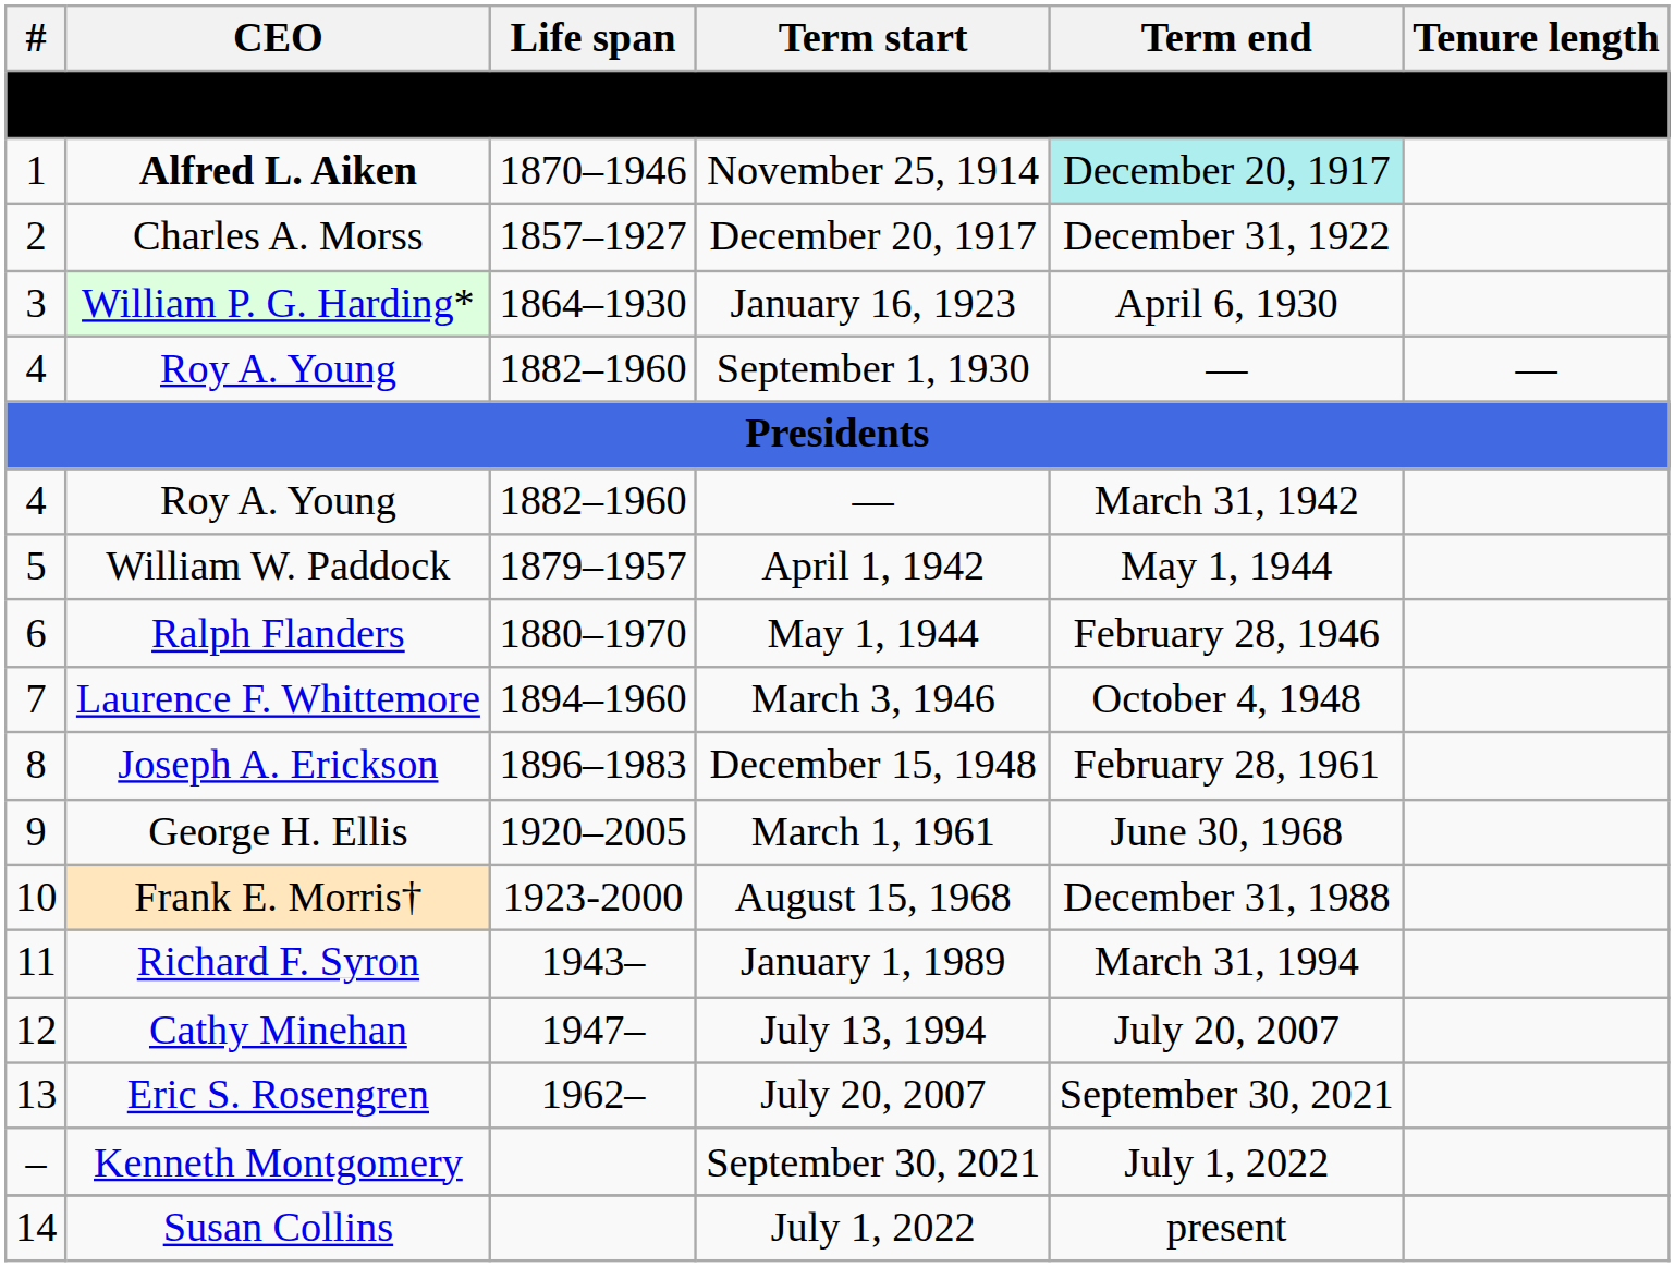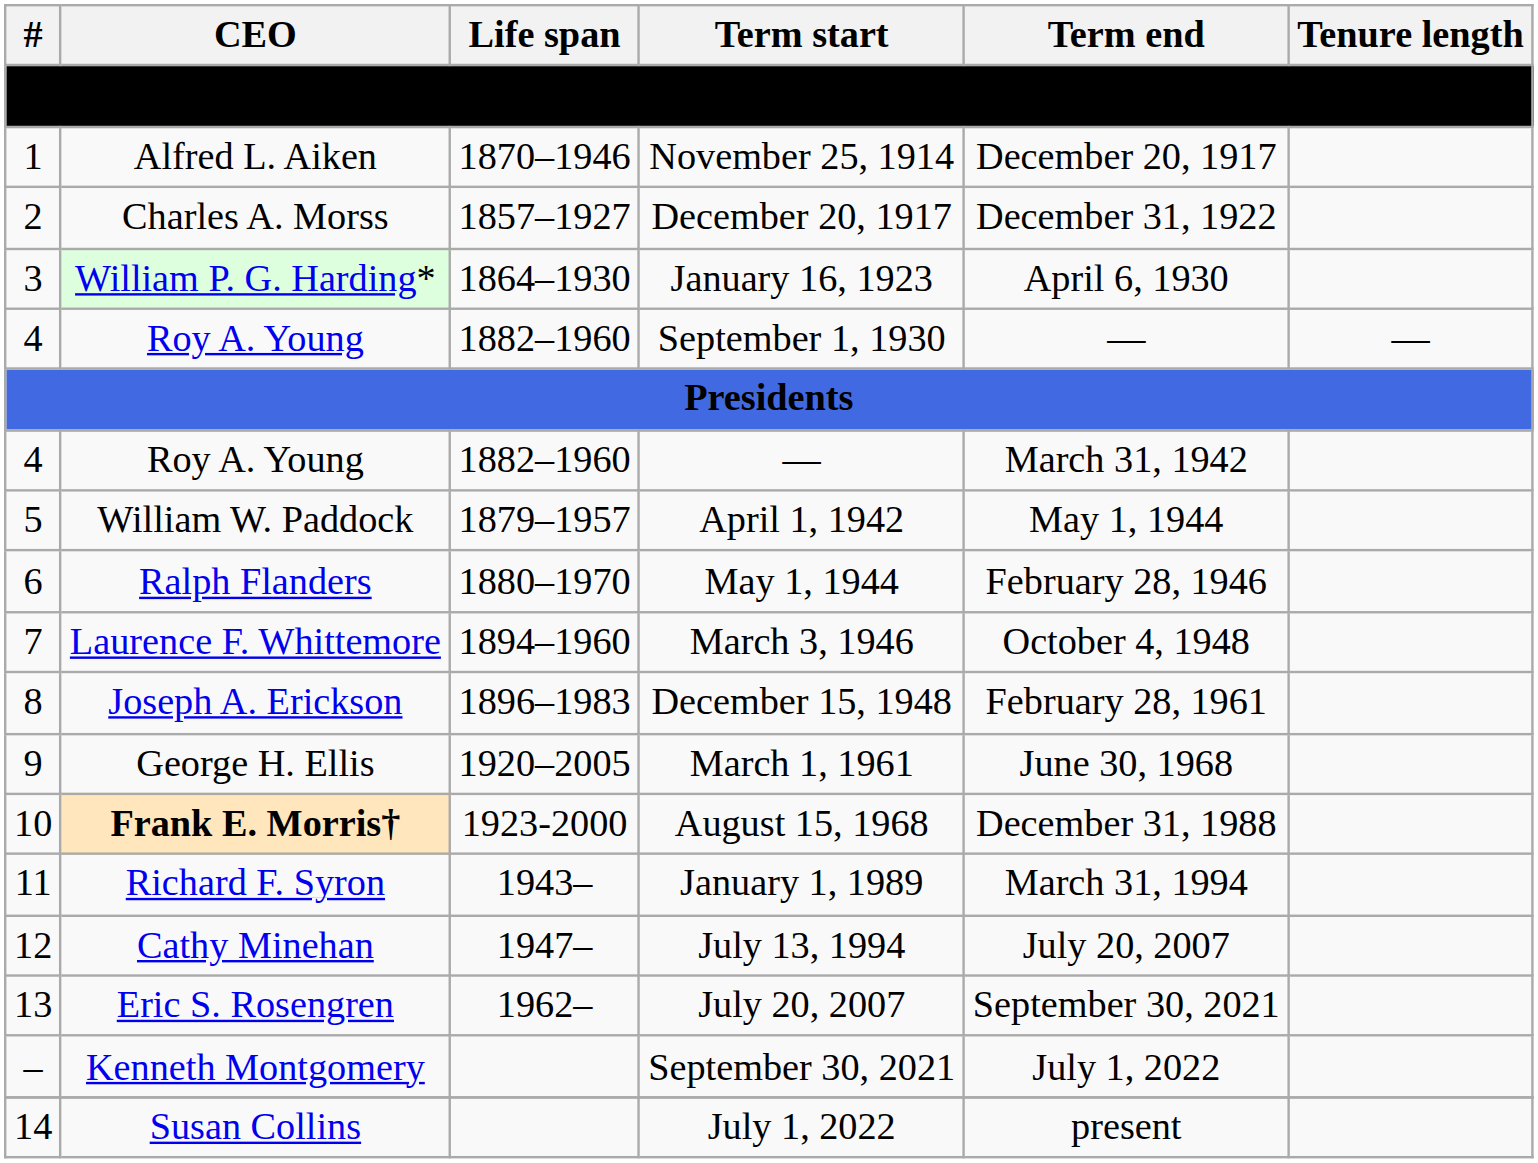November 25, 1914 | CEO: bold -> normal
November 25, 1914 | Term end: paleturquoise background -> no background
August 15, 1968 | CEO: normal -> bold
